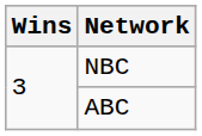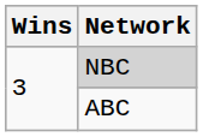NBC | Network: no background -> lightgrey background
